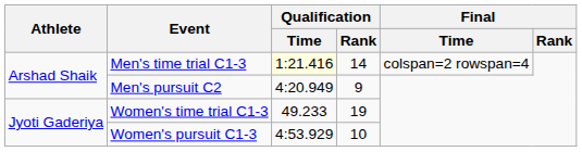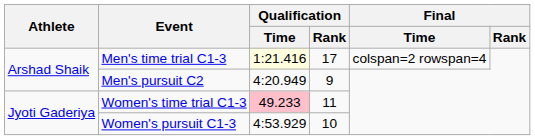Men's time trial C1-3 | Qualification / Rank: 14 -> 17
Women's time trial C1-3 | Qualification / Time: no background -> pink background
Women's time trial C1-3 | Qualification / Rank: 19 -> 11
